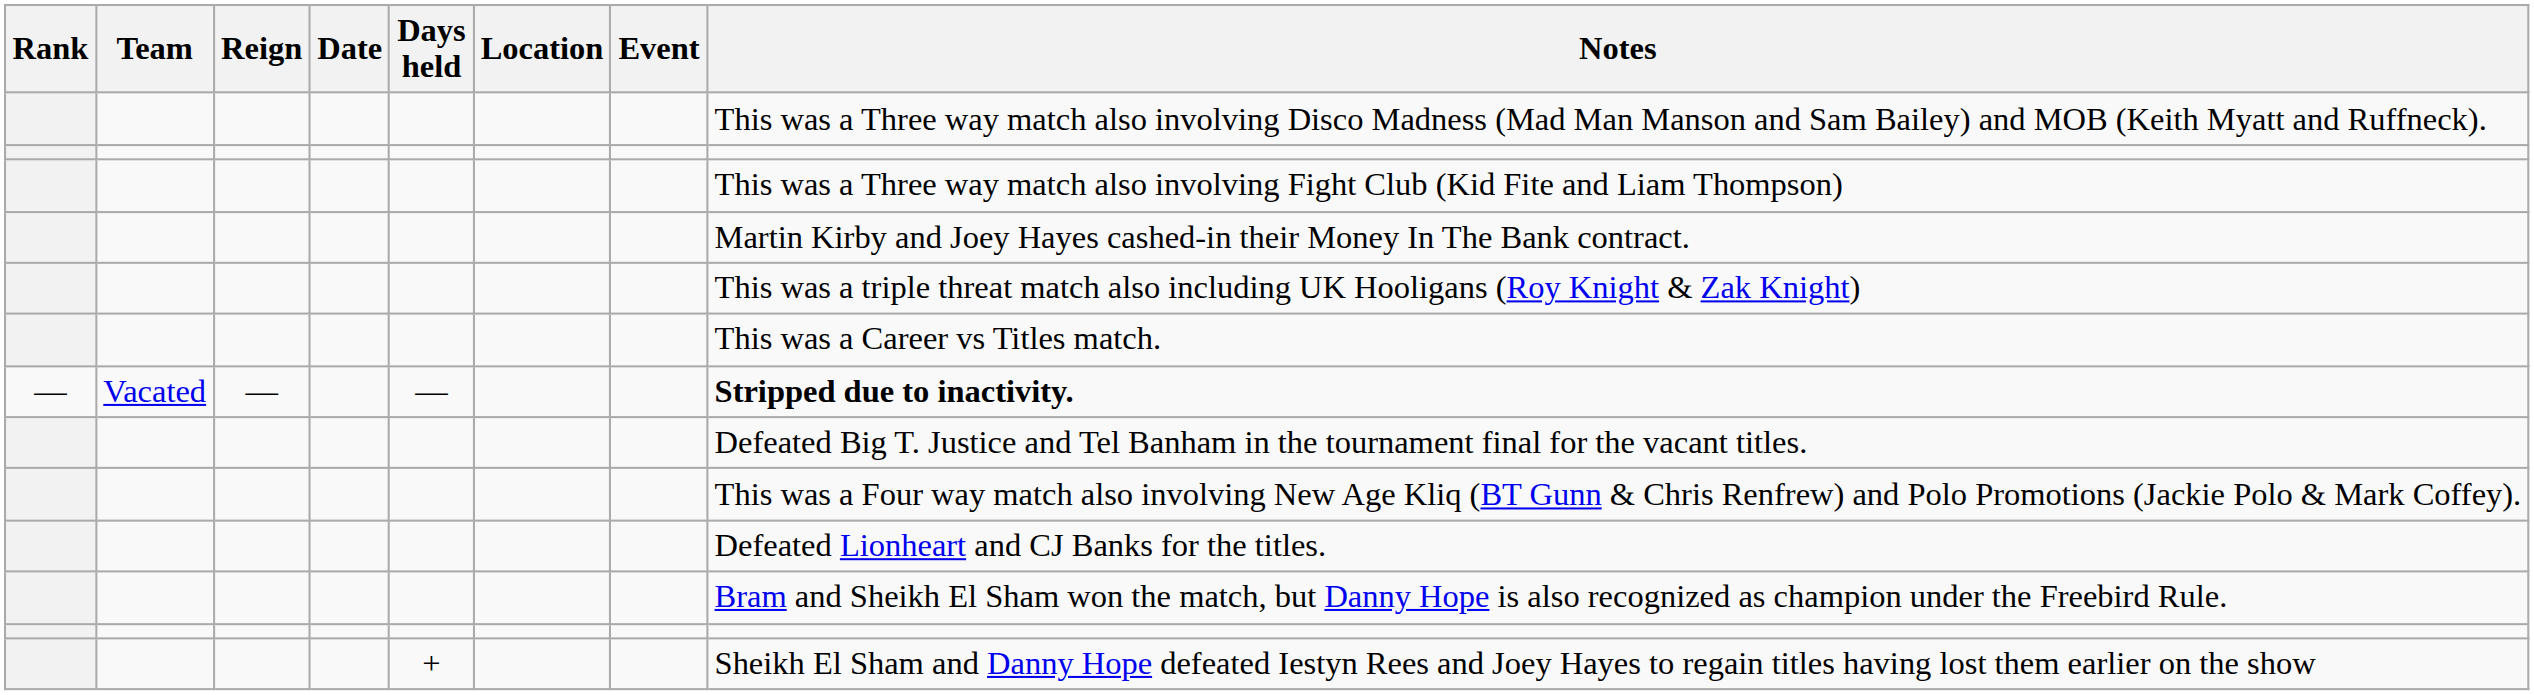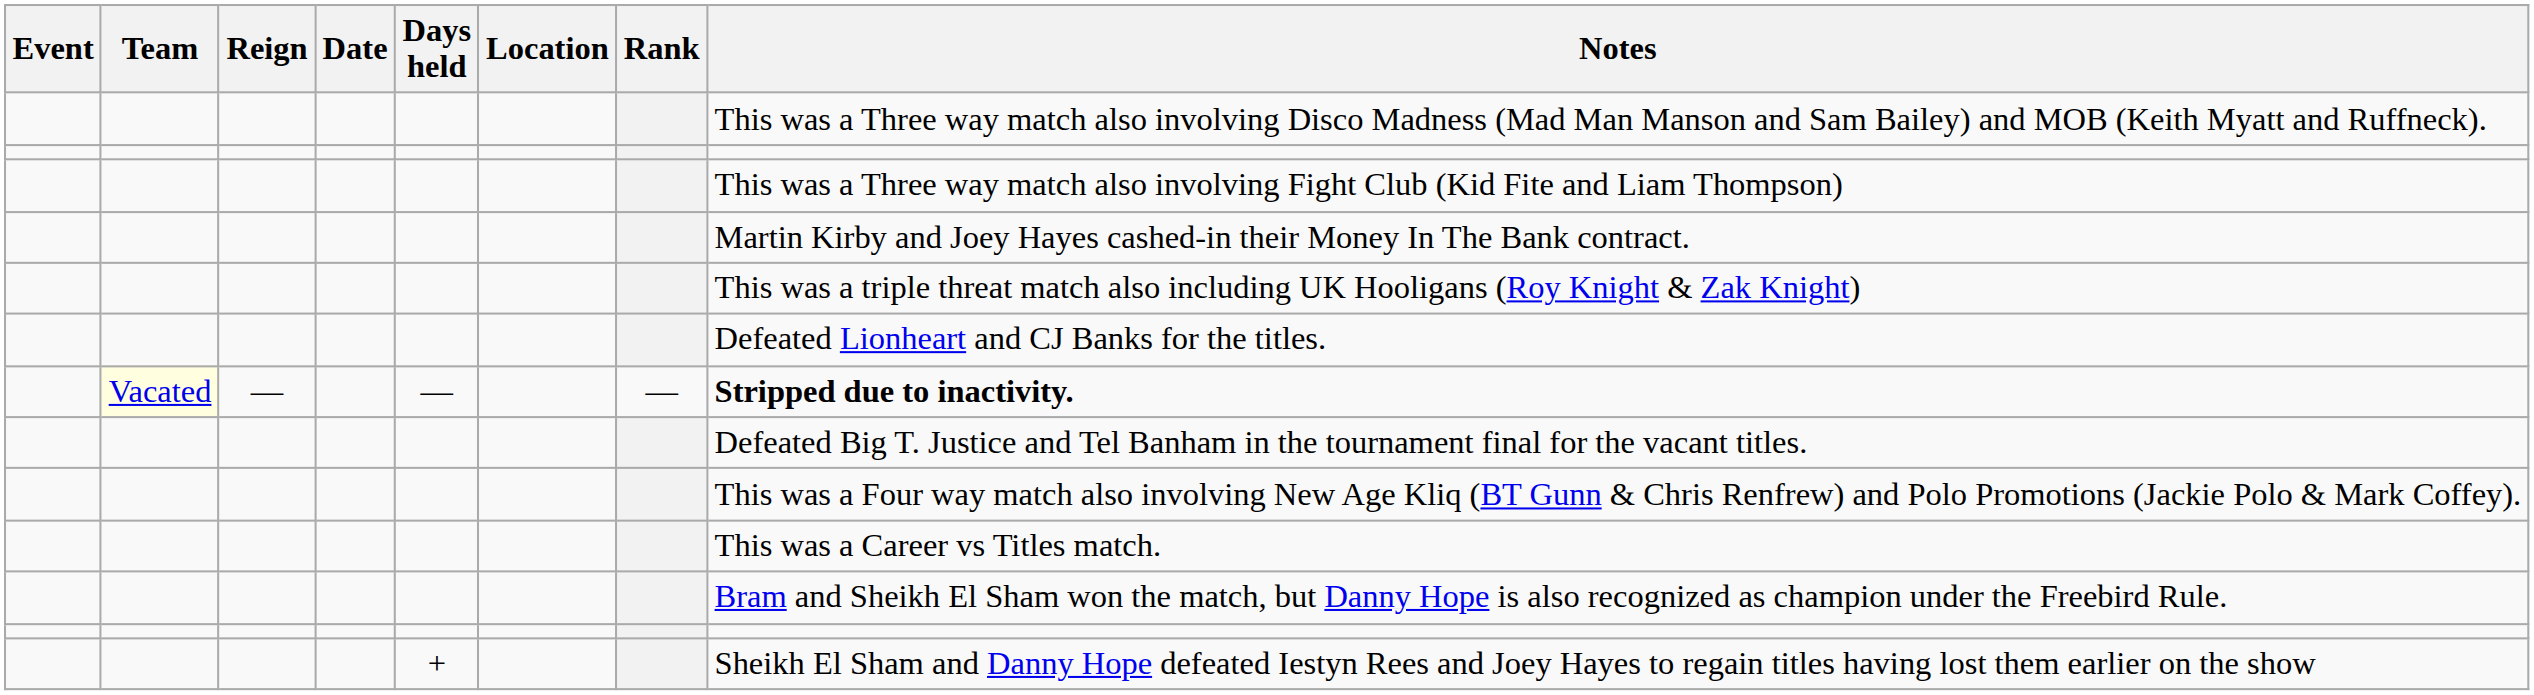columns swapped: Rank <-> Event
row 7 | Notes: This was a Career vs Titles match. -> Defeated Lionheart and CJ Banks for the titles.
row 8 | Team: no background -> lightyellow background
row 11 | Notes: Defeated Lionheart and CJ Banks for the titles. -> This was a Career vs Titles match.
